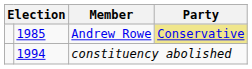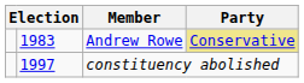Andrew Rowe | column 2: 1985 -> 1983
constituency abolished | column 2: 1994 -> 1997
